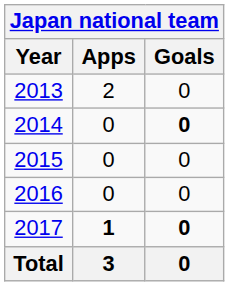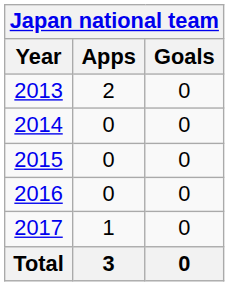2014 | Goals: bold -> normal
2017 | Apps: bold -> normal
2017 | Goals: bold -> normal
